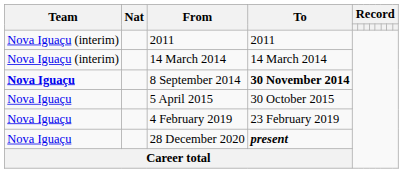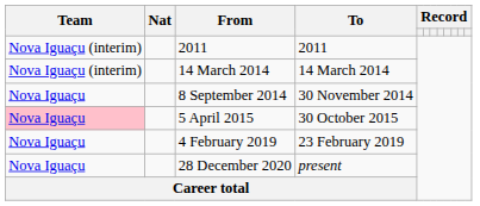8 September 2014 | Team: bold -> normal
8 September 2014 | To: bold -> normal
5 April 2015 | Team: no background -> pink background
28 December 2020 | To: bold -> normal
